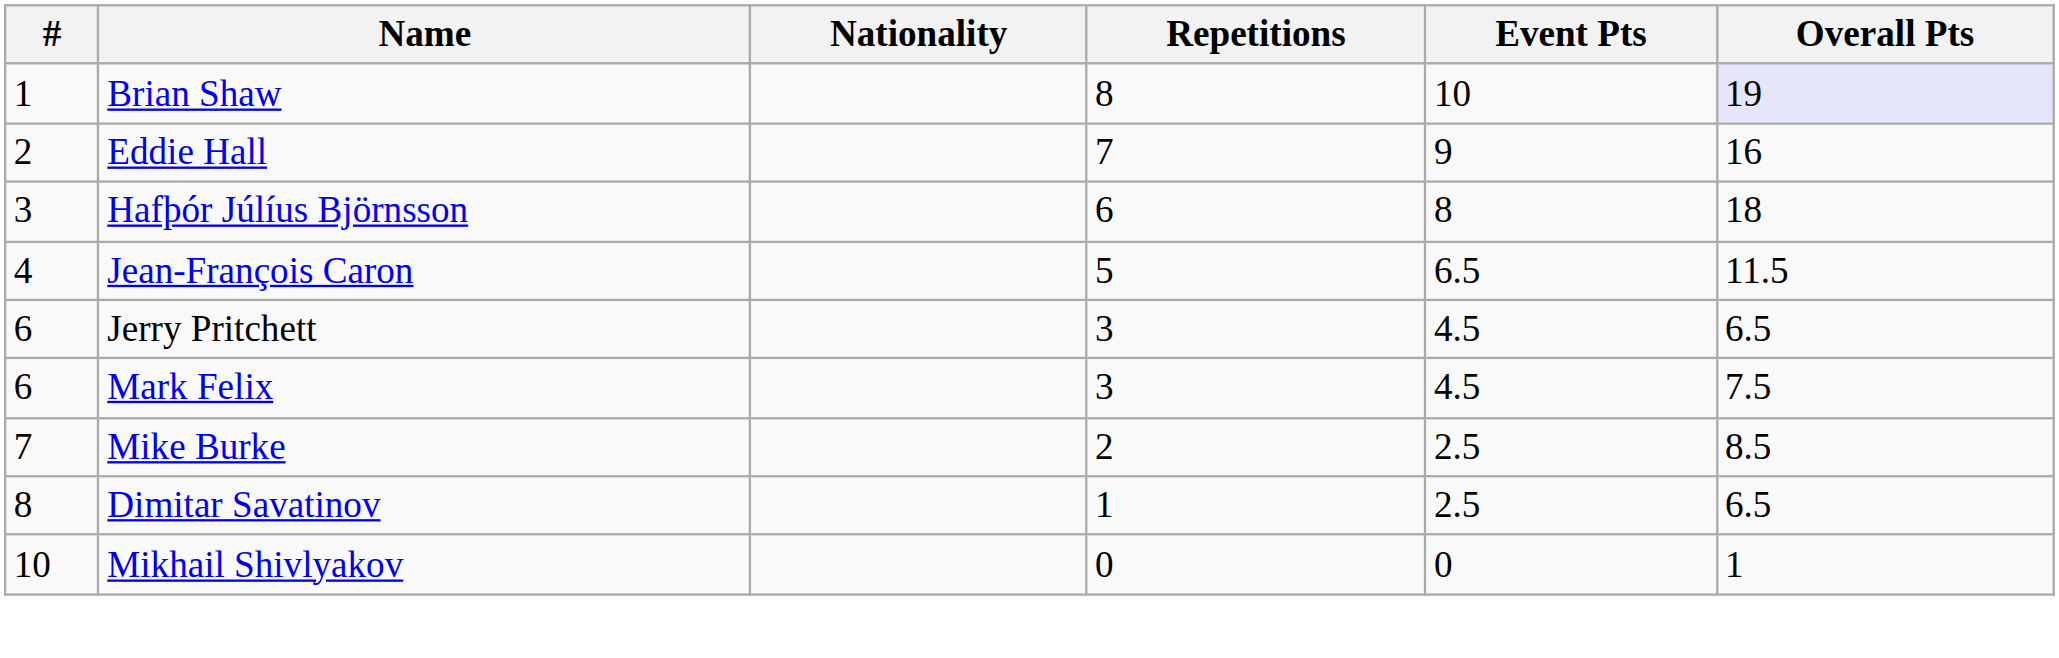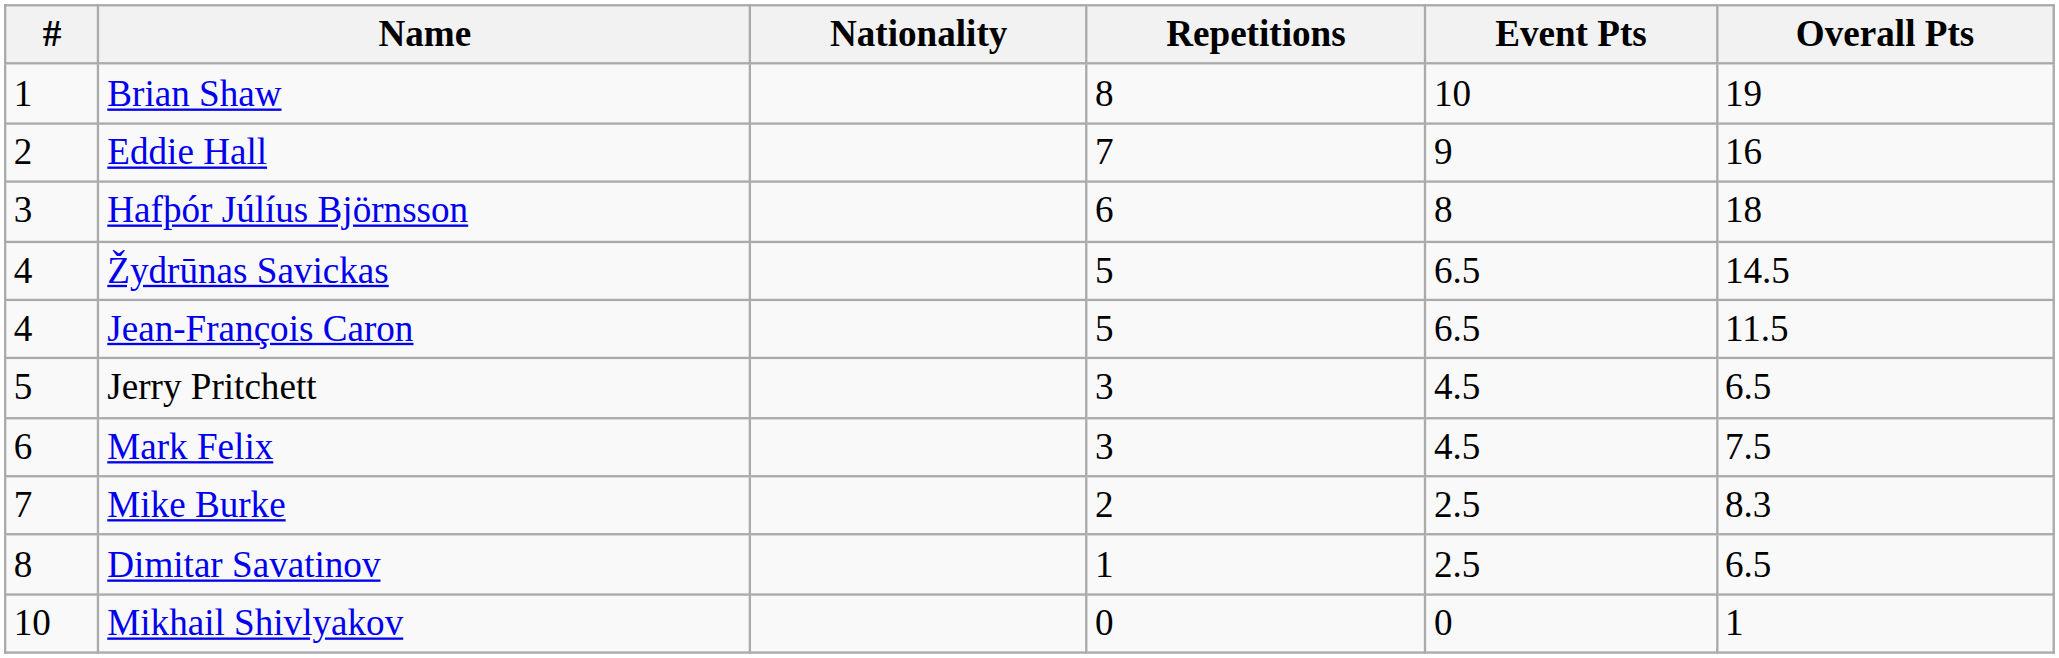Brian Shaw | Overall Pts: lavender background -> no background
+ row: 4 | Žydrūnas Savickas | 5 | 6.5 | 14.5
Jerry Pritchett | #: 6 -> 5
Mike Burke | Overall Pts: 8.5 -> 8.3
